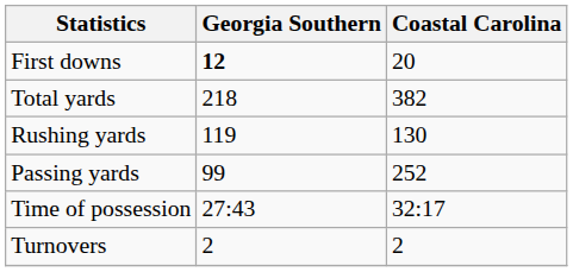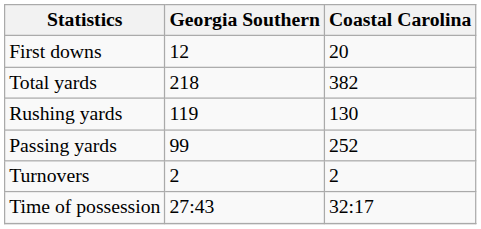First downs | Georgia Southern: bold -> normal
rows swapped: Turnovers <-> Time of possession
